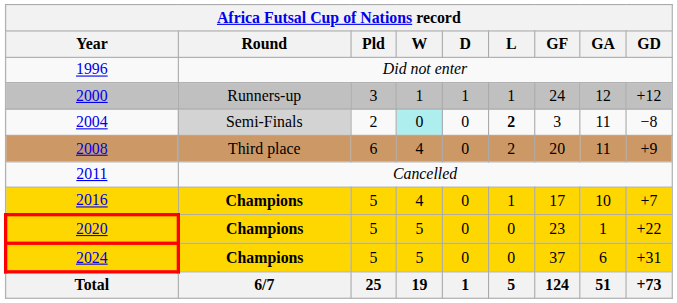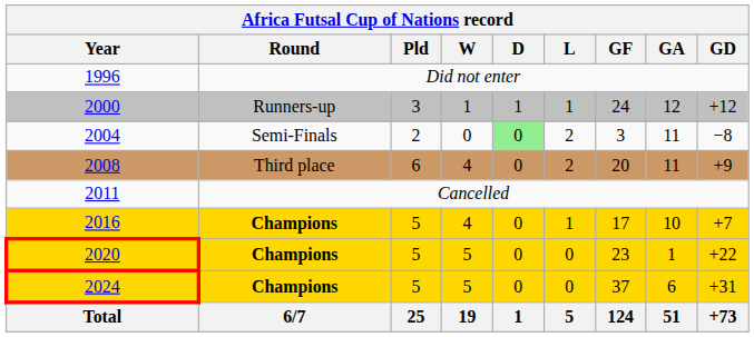2004 | Round: lightgrey background -> no background
2004 | W: paleturquoise background -> no background
2004 | D: no background -> lightgreen background
2004 | L: bold -> normal
